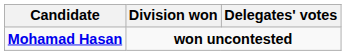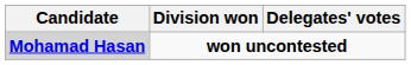Mohamad Hasan | Candidate: no background -> lightgrey background
